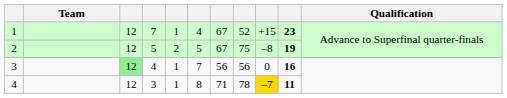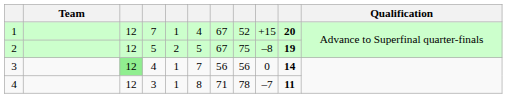row 2 | column 10: 23 -> 20
row 4 | column 10: 16 -> 14
row 5 | column 9: gold background -> no background
